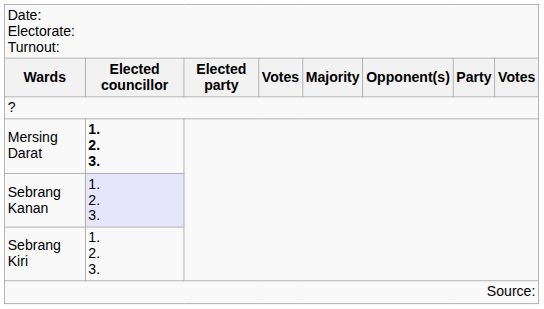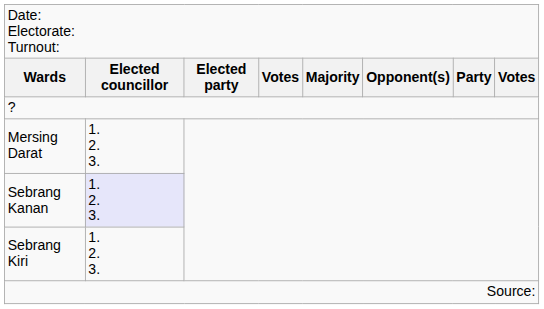Mersing Darat | column 2: bold -> normal
